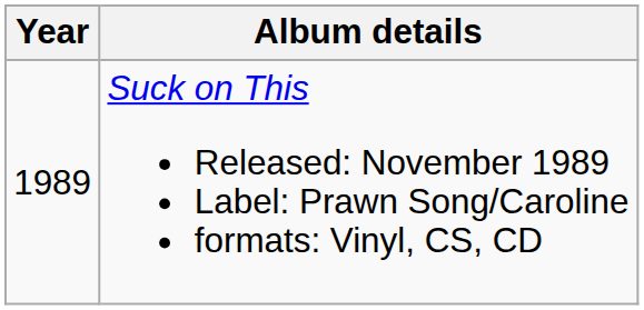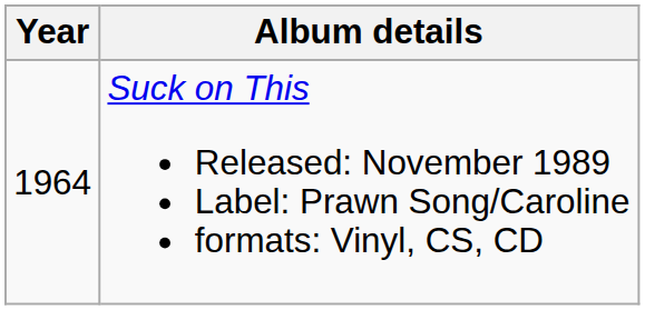row 2 | Year: 1989 -> 1964
